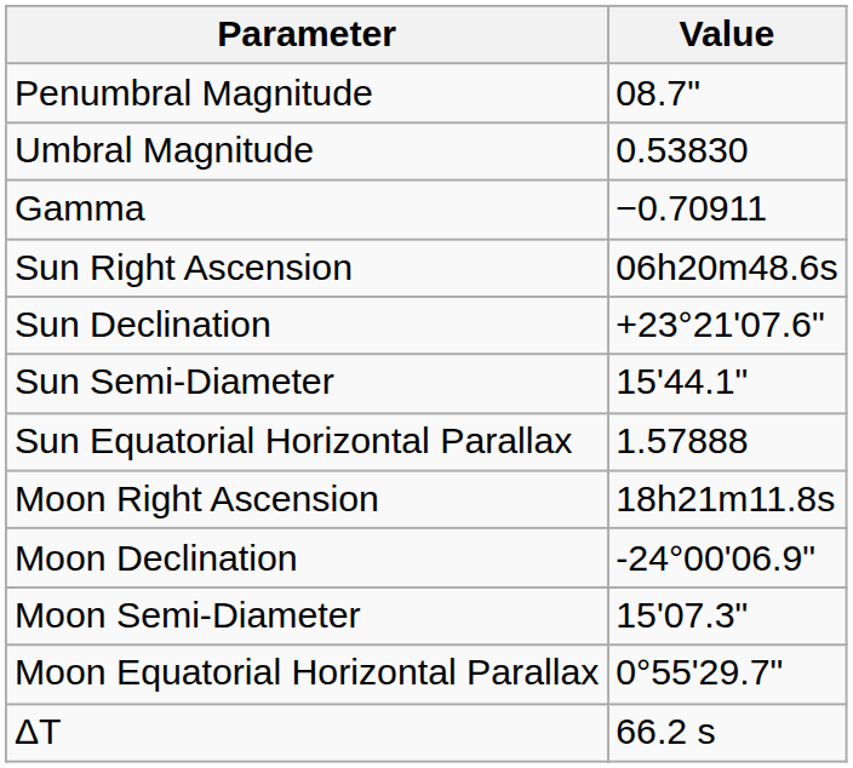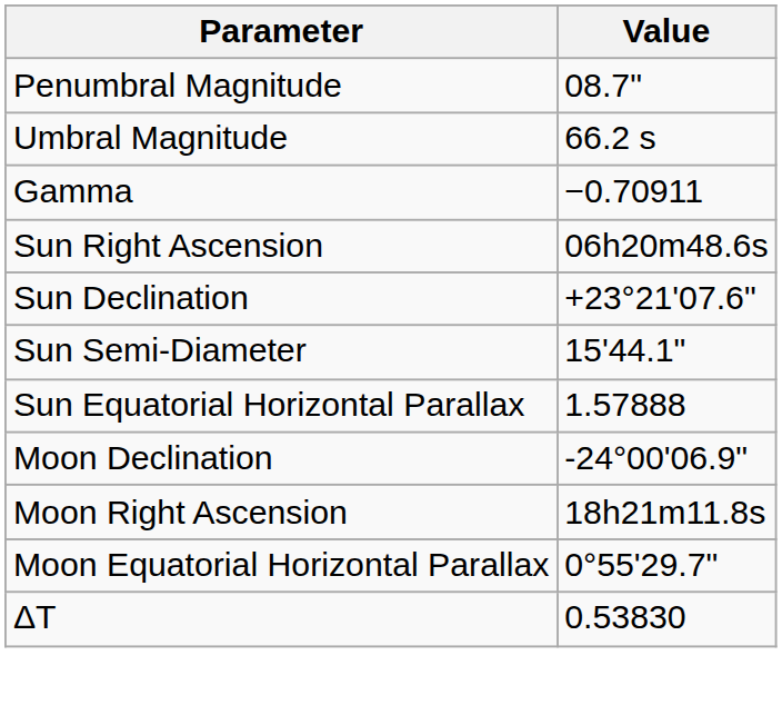Umbral Magnitude | Value: 0.53830 -> 66.2 s
rows swapped: Moon Right Ascension <-> Moon Declination
- row: Moon Semi-Diameter | 15'07.3"
ΔT | Value: 66.2 s -> 0.53830
